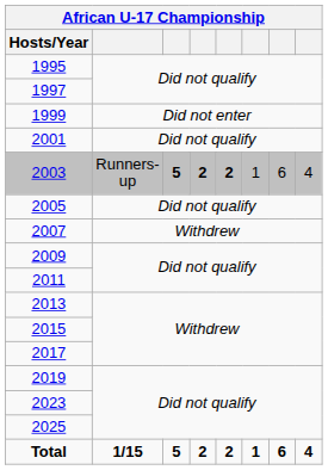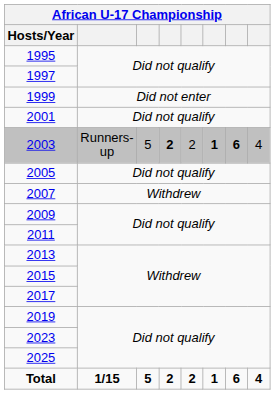2003 | column 3: bold -> normal
2003 | column 5: bold -> normal
2003 | column 6: normal -> bold
2003 | column 7: normal -> bold
